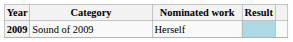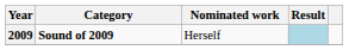2009 | Category: normal -> bold
